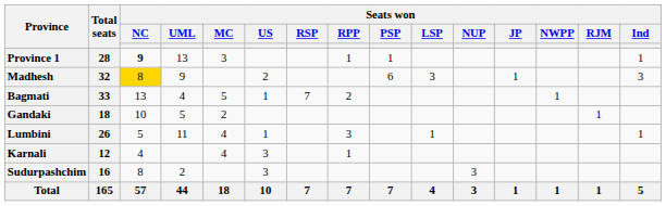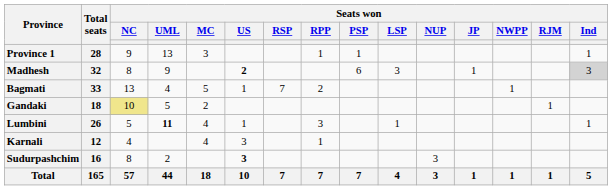Province 1 | Seats won / NC: bold -> normal
Madhesh | Seats won / NC: gold background -> no background
Madhesh | Seats won / US: normal -> bold
Madhesh | Seats won / Ind: no background -> lightgrey background
Gandaki | Seats won / NC: no background -> khaki background
Lumbini | Seats won / UML: normal -> bold
Sudurpashchim | Seats won / US: normal -> bold
